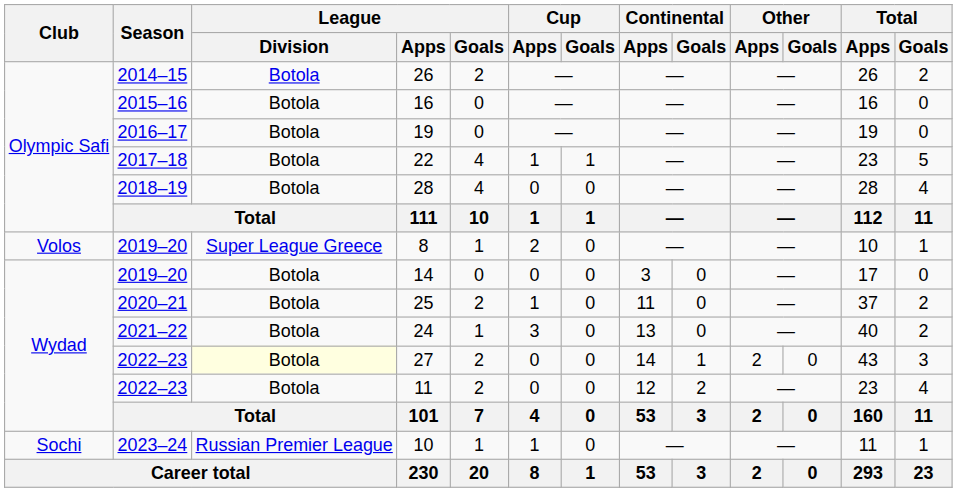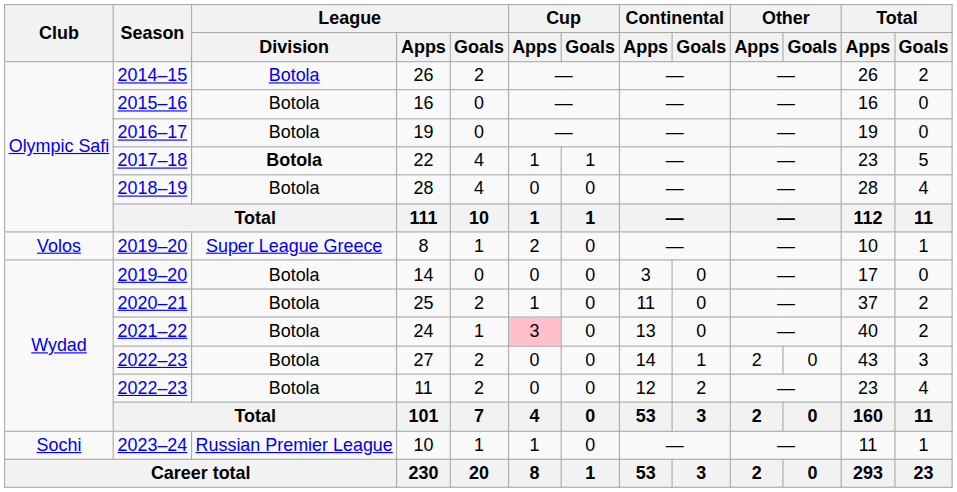22 | League / Division: normal -> bold
24 | Cup / Apps: no background -> pink background
27 | League / Division: lightyellow background -> no background
